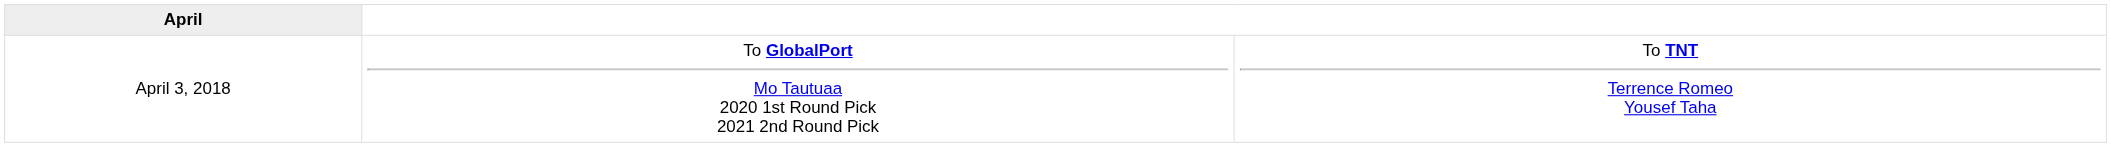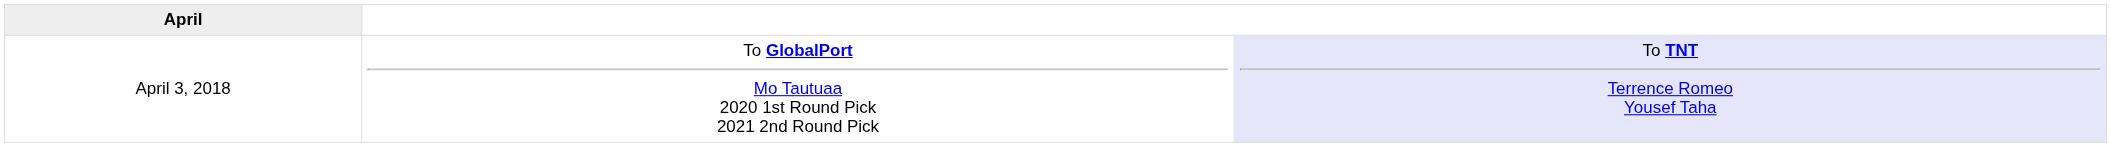April 3, 2018 | column 3: no background -> lavender background
